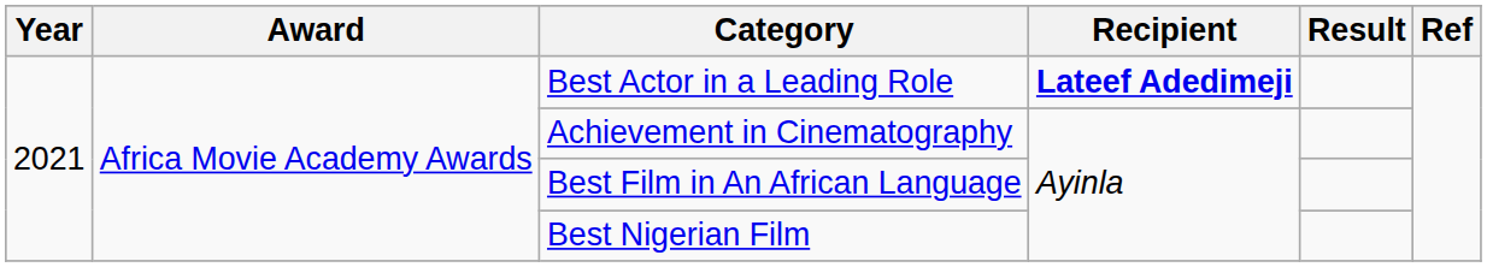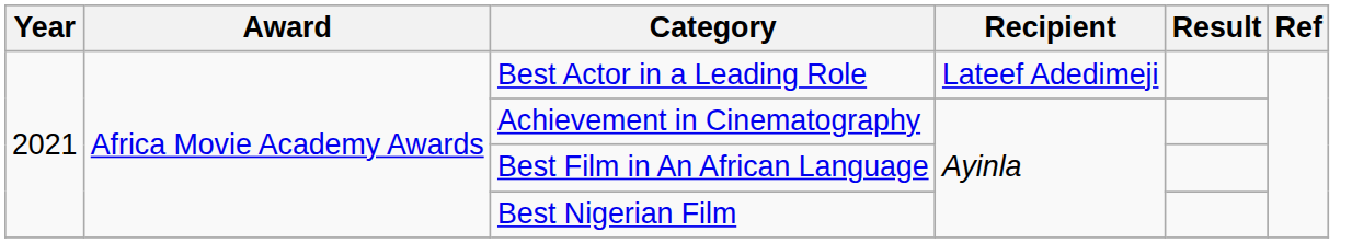Best Actor in a Leading Role | Recipient: bold -> normal
